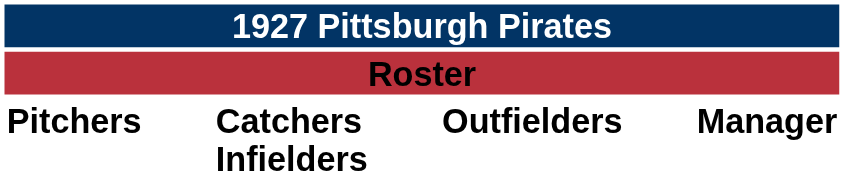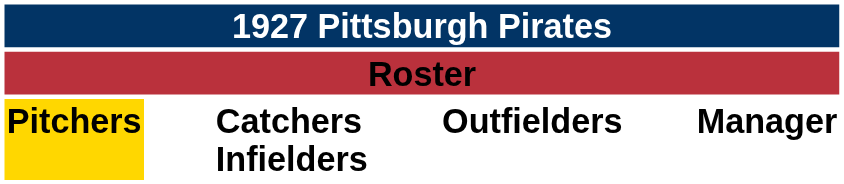Pitchers | column 1: no background -> gold background
